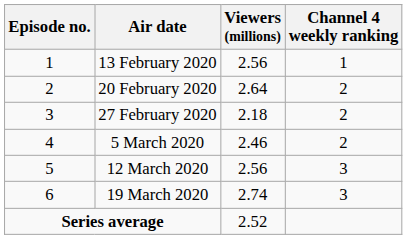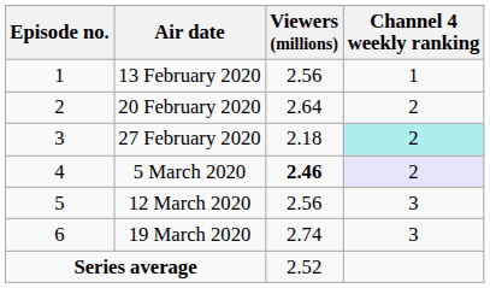27 February 2020 | Channel 4 weekly ranking: no background -> paleturquoise background
5 March 2020 | Viewers (millions): normal -> bold
5 March 2020 | Channel 4 weekly ranking: no background -> lavender background
